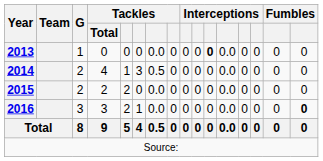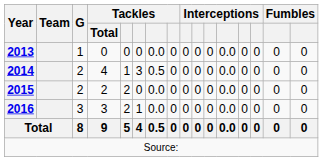2013 | column 11: bold -> normal
2016 | column 16: bold -> normal
